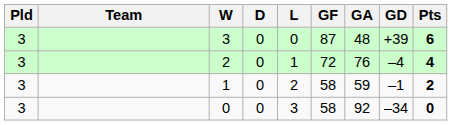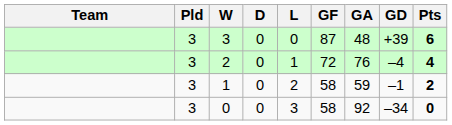columns swapped: Team <-> Pld
